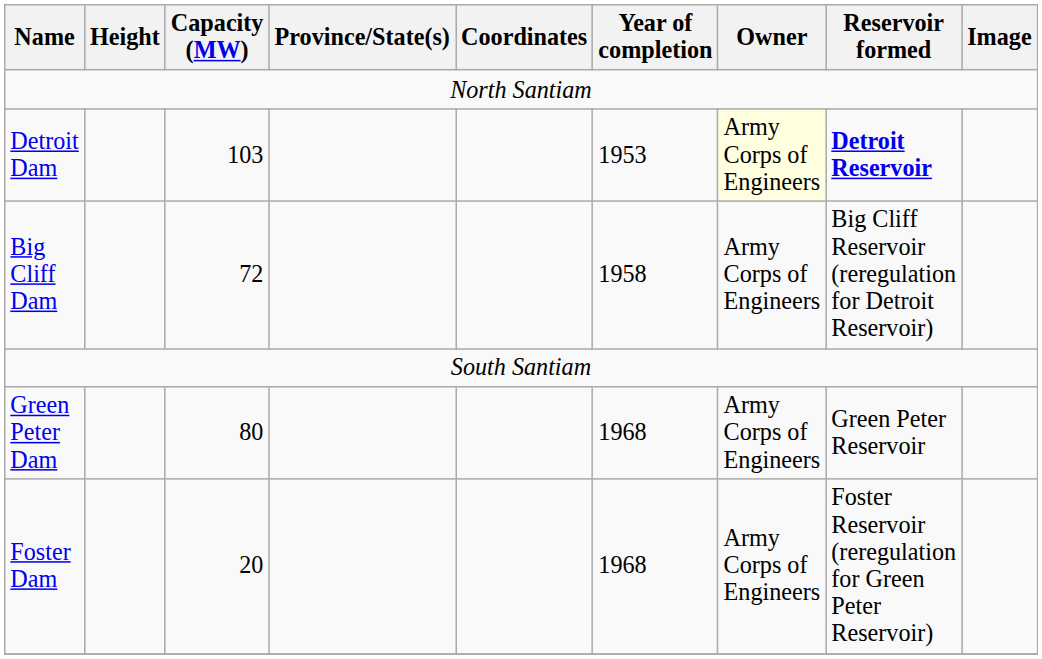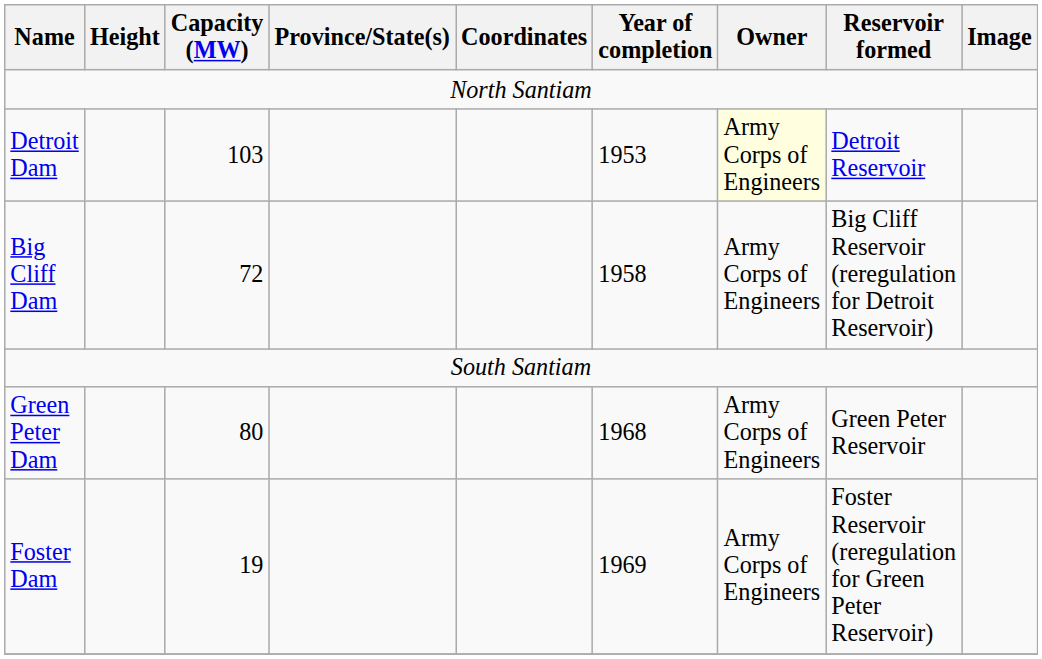Detroit Dam | Reservoir formed: bold -> normal
Foster Dam | Capacity (MW): 20 -> 19
Foster Dam | Year of completion: 1968 -> 1969
